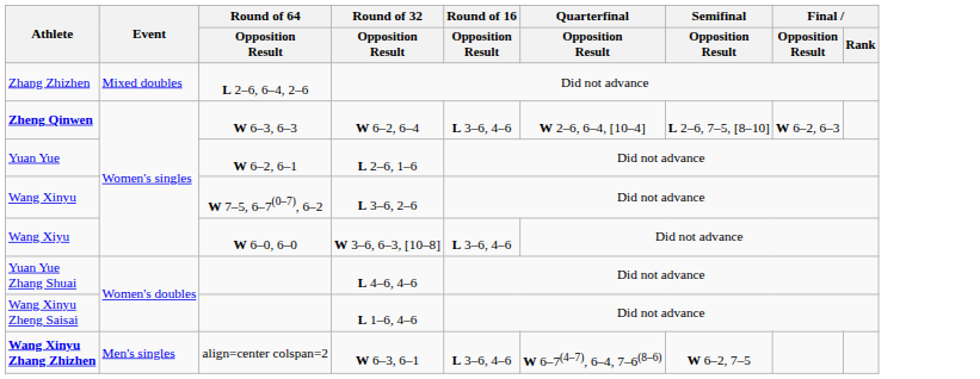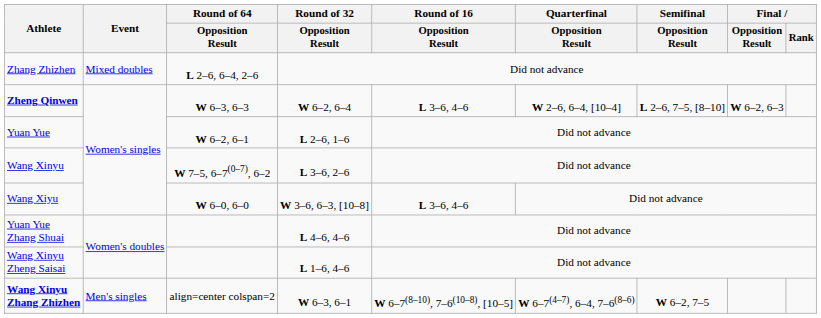Wang Xinyu Zhang Zhizhen | Round of 16 / Opposition Result: L 3–6, 4–6 -> W 6–7(8–10), 7–6(10–8), [10–5]
